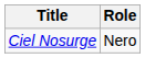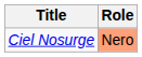Ciel Nosurge | Role: no background -> lightsalmon background
